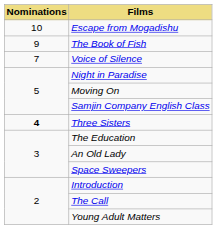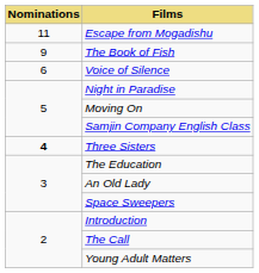Escape from Mogadishu | Nominations: 10 -> 11
Voice of Silence | Nominations: 7 -> 6
